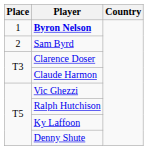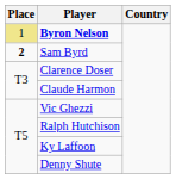Byron Nelson | Place: no background -> khaki background
Sam Byrd | Place: normal -> bold
